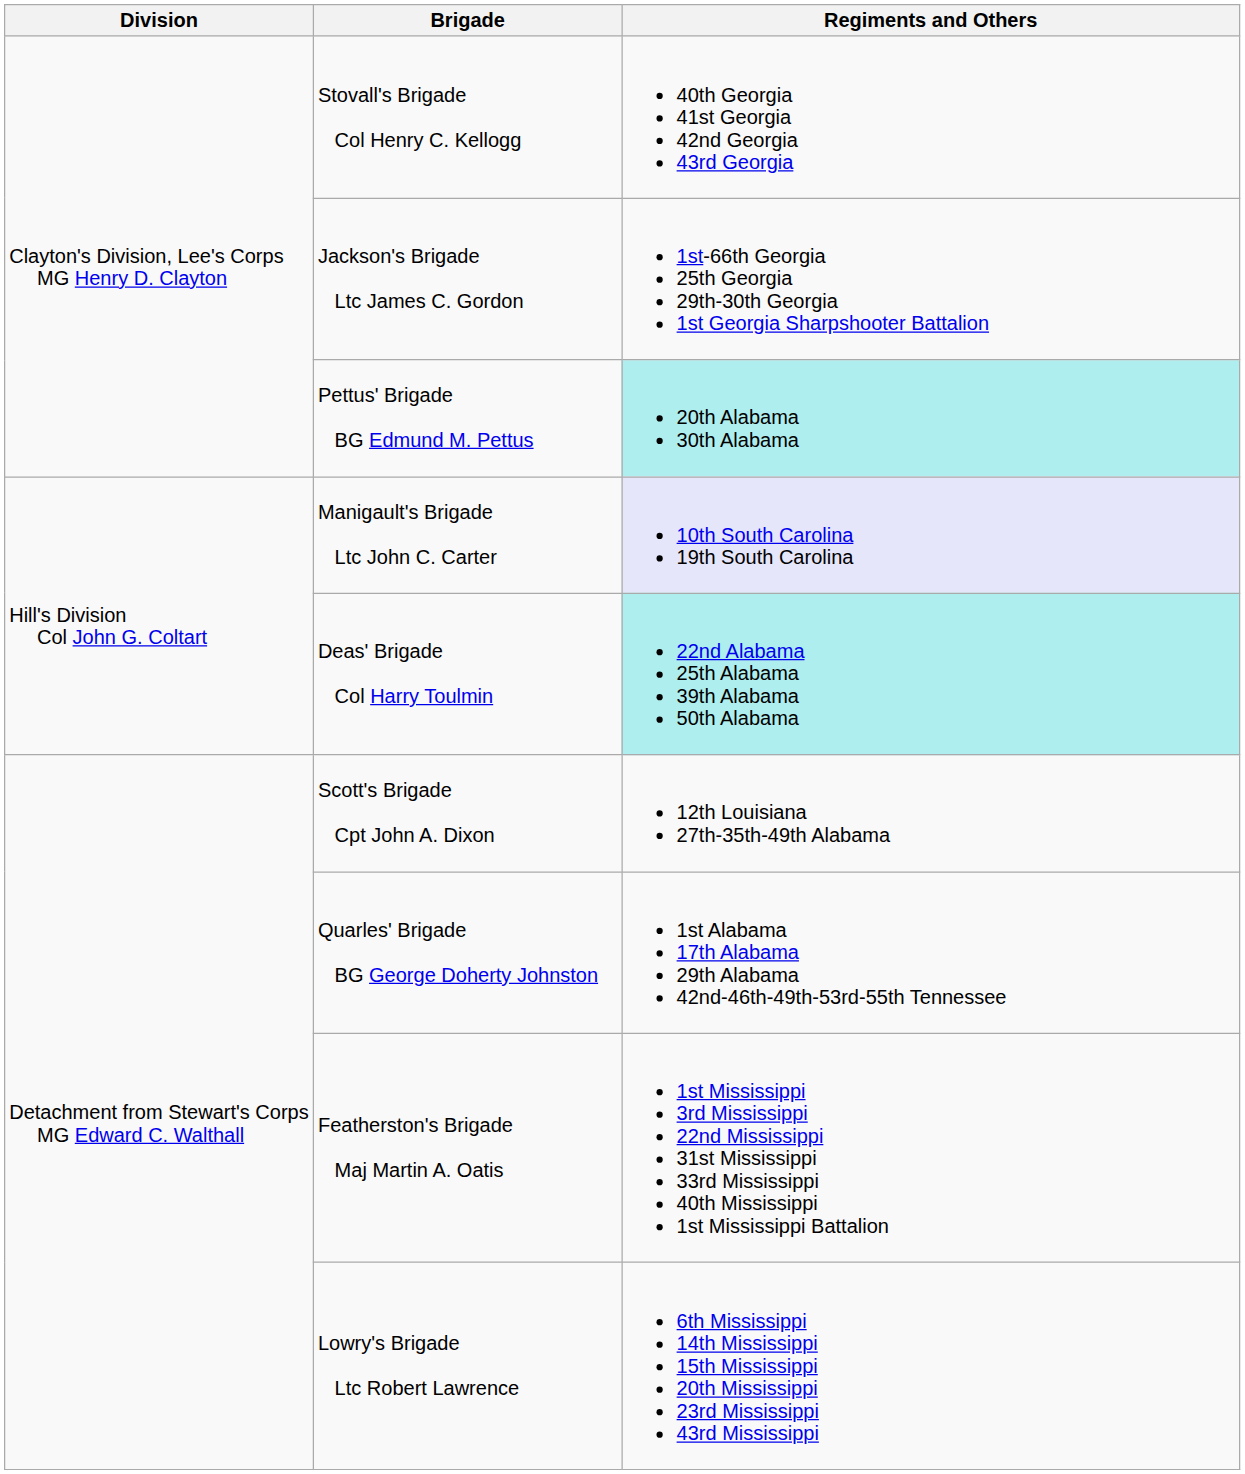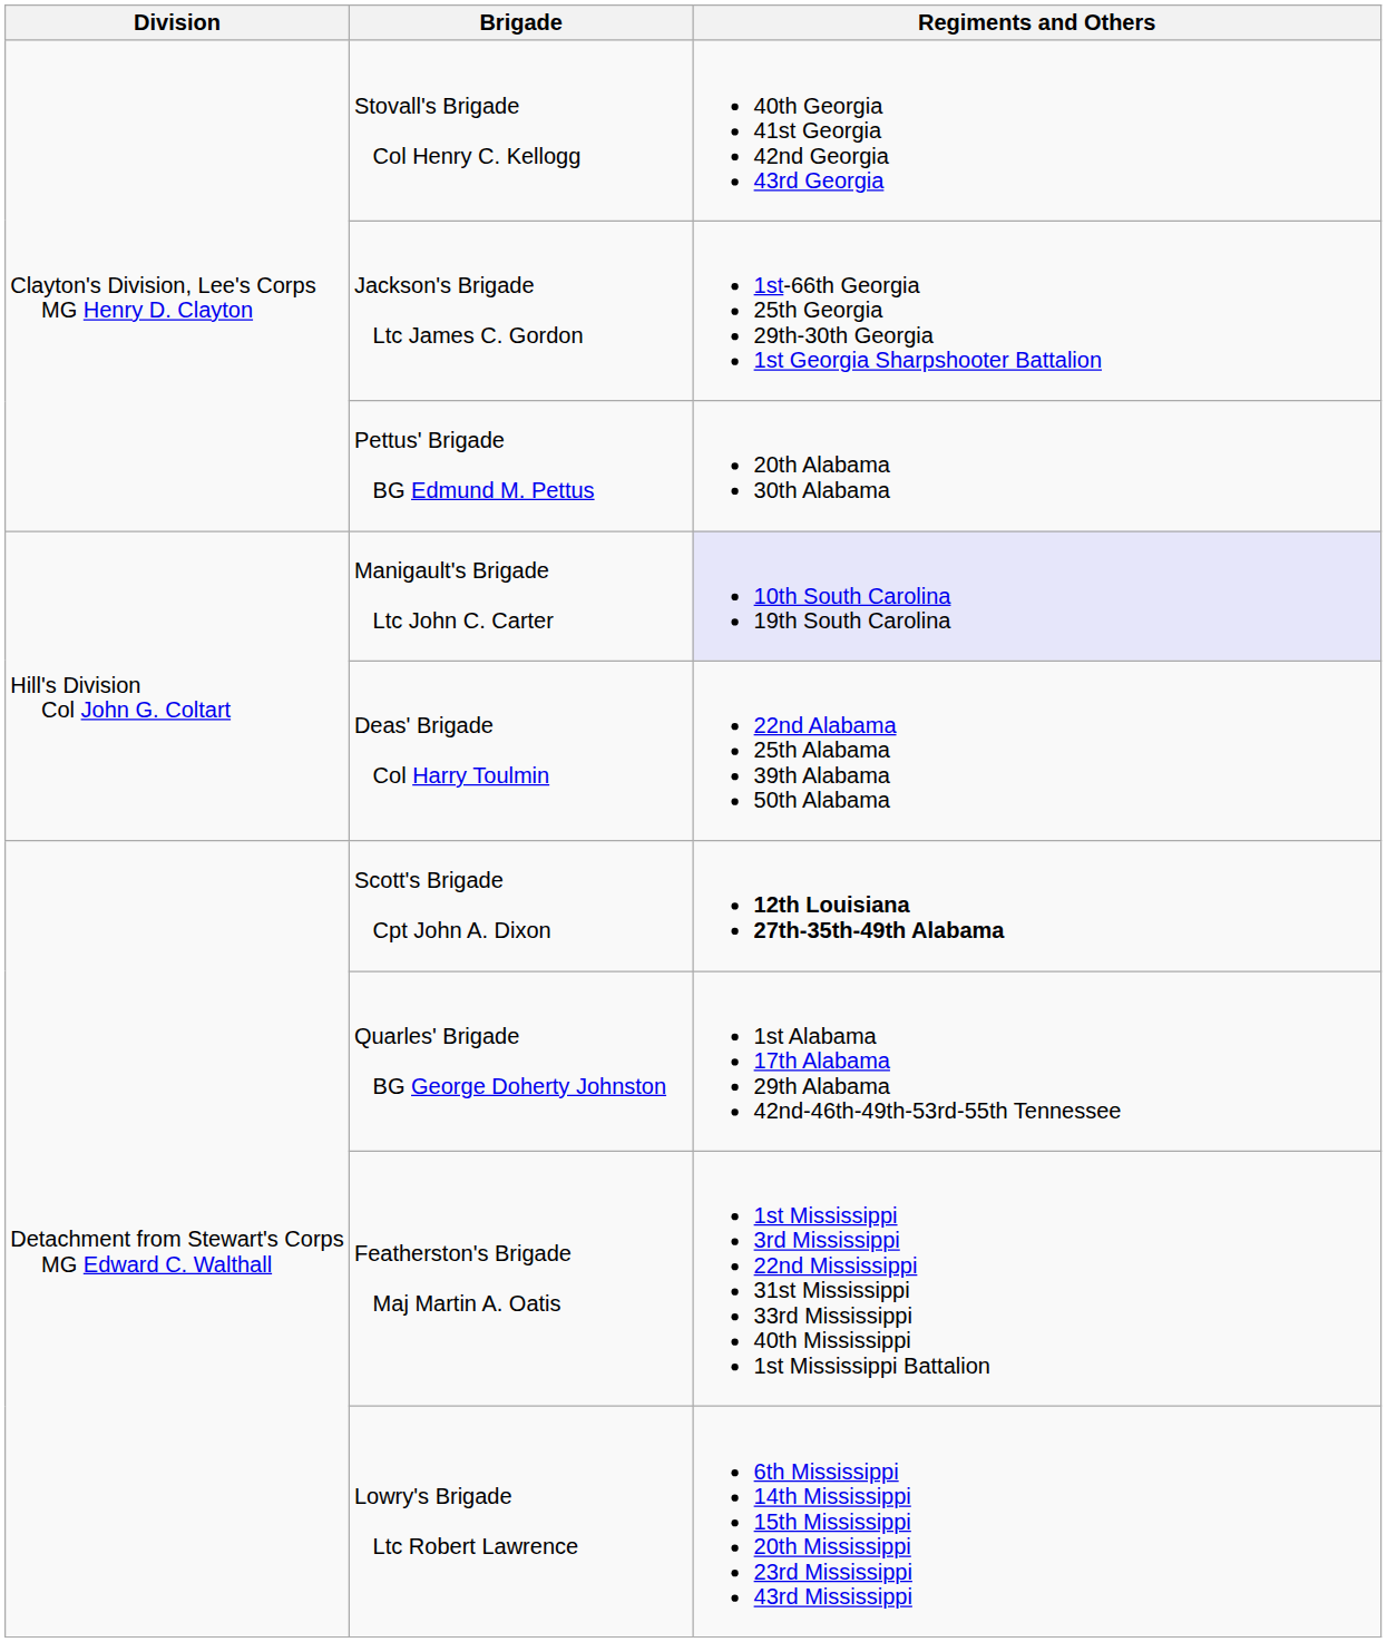Pettus' Brigade BG Edmund M. Pettus | Regiments and Others: paleturquoise background -> no background
Deas' Brigade Col Harry Toulmin | Regiments and Others: paleturquoise background -> no background
Scott's Brigade Cpt John A. Dixon | Regiments and Others: normal -> bold
